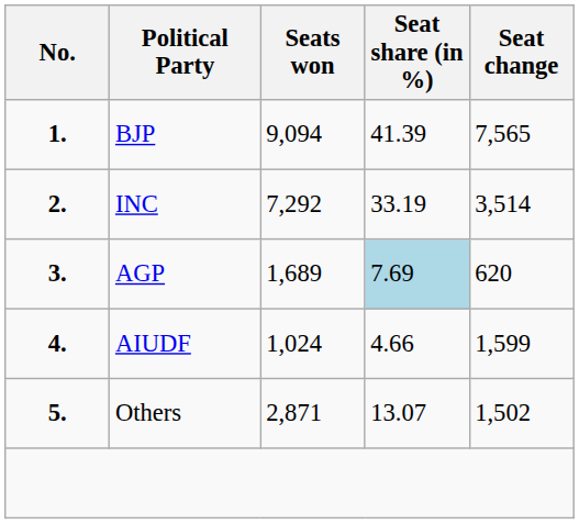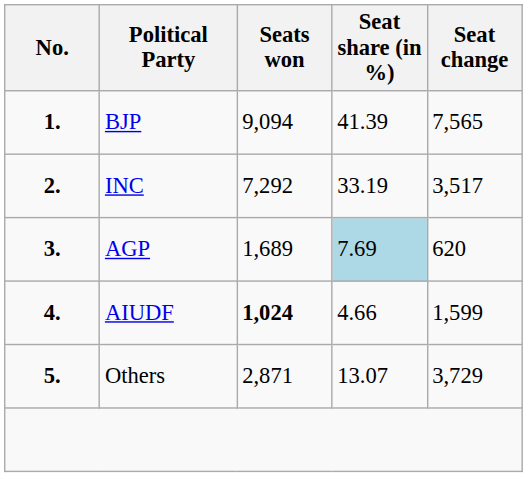INC | Seat change: 3,514 -> 3,517
AIUDF | Seats won: normal -> bold
Others | Seat change: 1,502 -> 3,729
